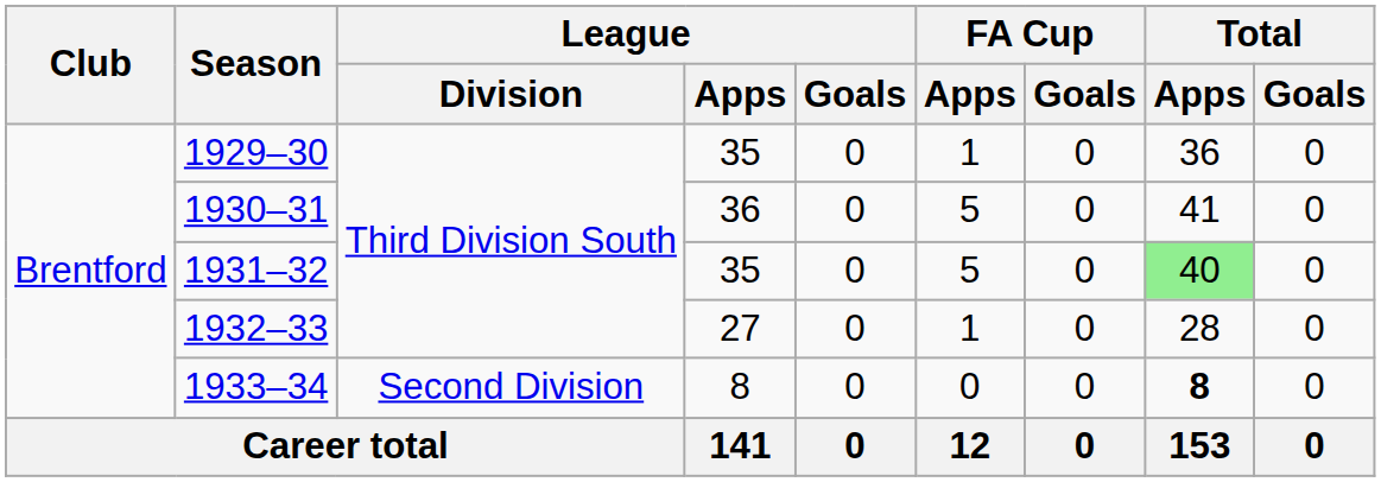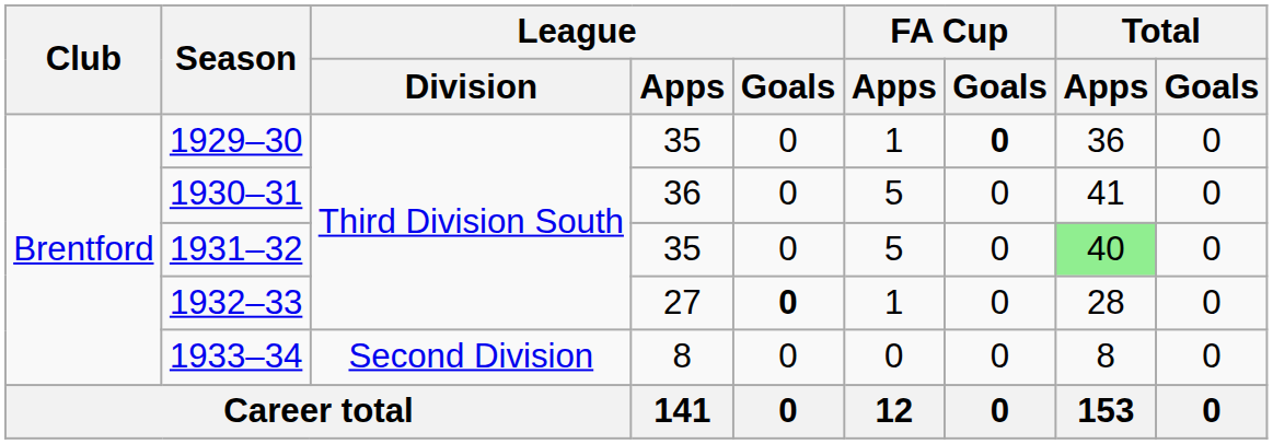1929–30 | FA Cup / Goals: normal -> bold
1932–33 | League / Goals: normal -> bold
1933–34 | Total / Apps: bold -> normal
